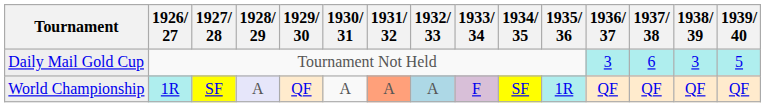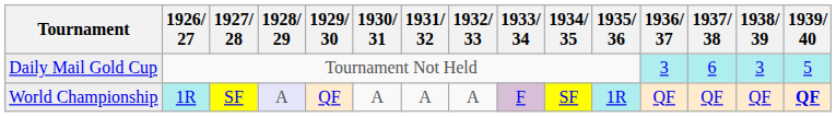World Championship | 1931/ 32: lightsalmon background -> no background
World Championship | 1932/ 33: lightblue background -> no background
World Championship | 1939/ 40: normal -> bold
